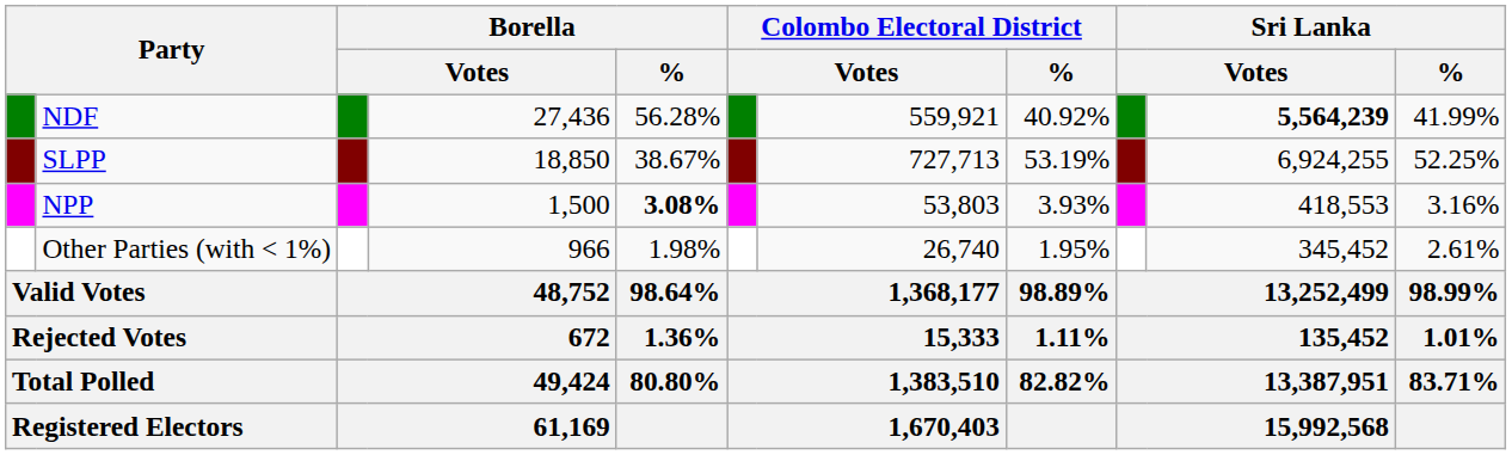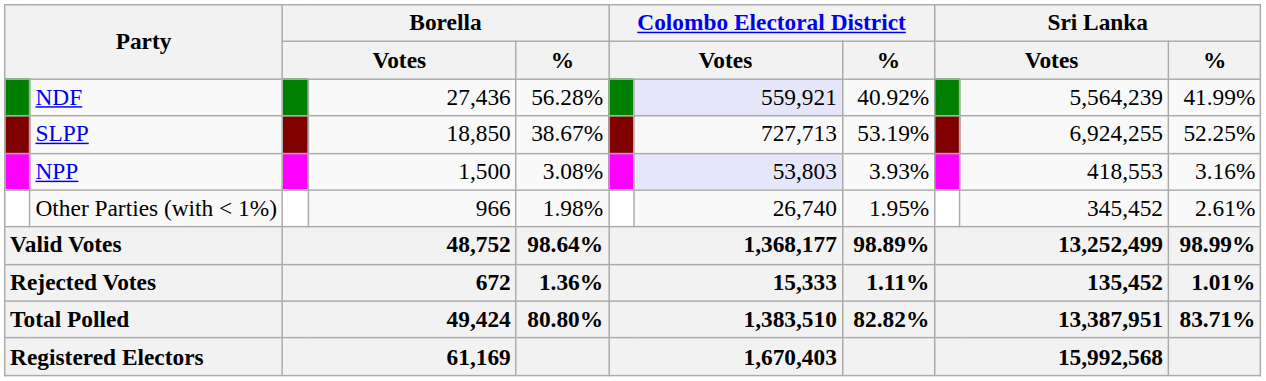NDF | column 7: no background -> lavender background
NDF | column 10: bold -> normal
NPP | Borella / %: bold -> normal
NPP | column 7: no background -> lavender background
